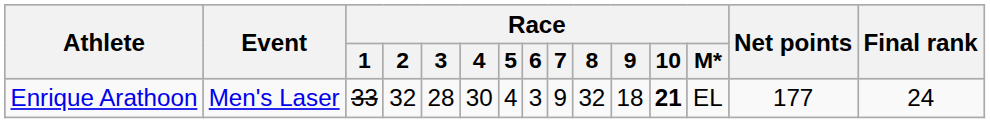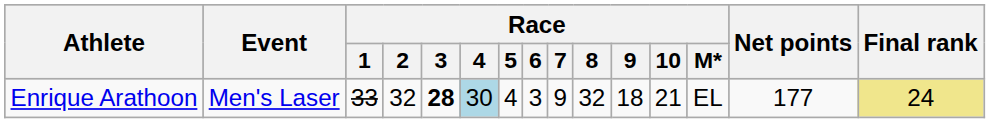Enrique Arathoon | Race / 3: normal -> bold
Enrique Arathoon | Race / 4: no background -> lightblue background
Enrique Arathoon | Race / 10: bold -> normal
Enrique Arathoon | Final rank: no background -> khaki background
